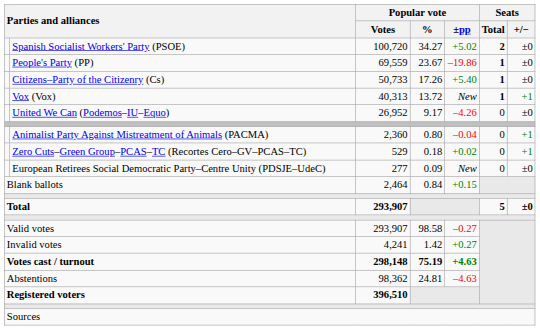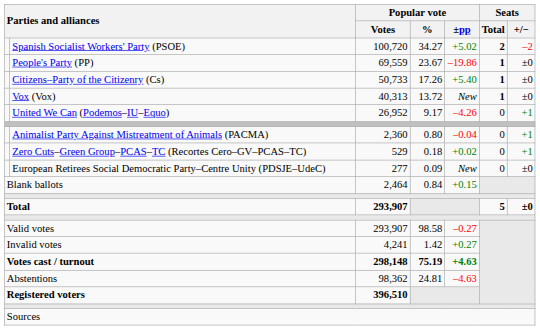Spanish Socialist Workers' Party (PSOE) | Seats / +/−: ±0 -> –2
Vox (Vox) | Seats / +/−: +1 -> ±0
United We Can (Podemos–IU–Equo) | Seats / +/−: ±0 -> +1
